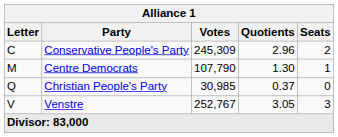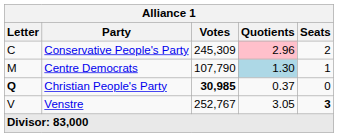Conservative People's Party | Quotients: no background -> pink background
Centre Democrats | Quotients: no background -> lightblue background
Christian People's Party | Letter: normal -> bold
Christian People's Party | Votes: normal -> bold
Venstre | Seats: normal -> bold
